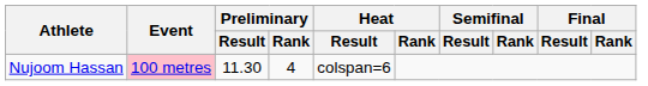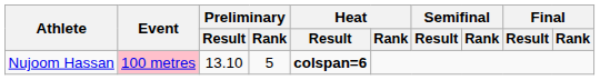Nujoom Hassan | Preliminary / Result: 11.30 -> 13.10
Nujoom Hassan | Preliminary / Rank: 4 -> 5
Nujoom Hassan | Heat / Result: normal -> bold
